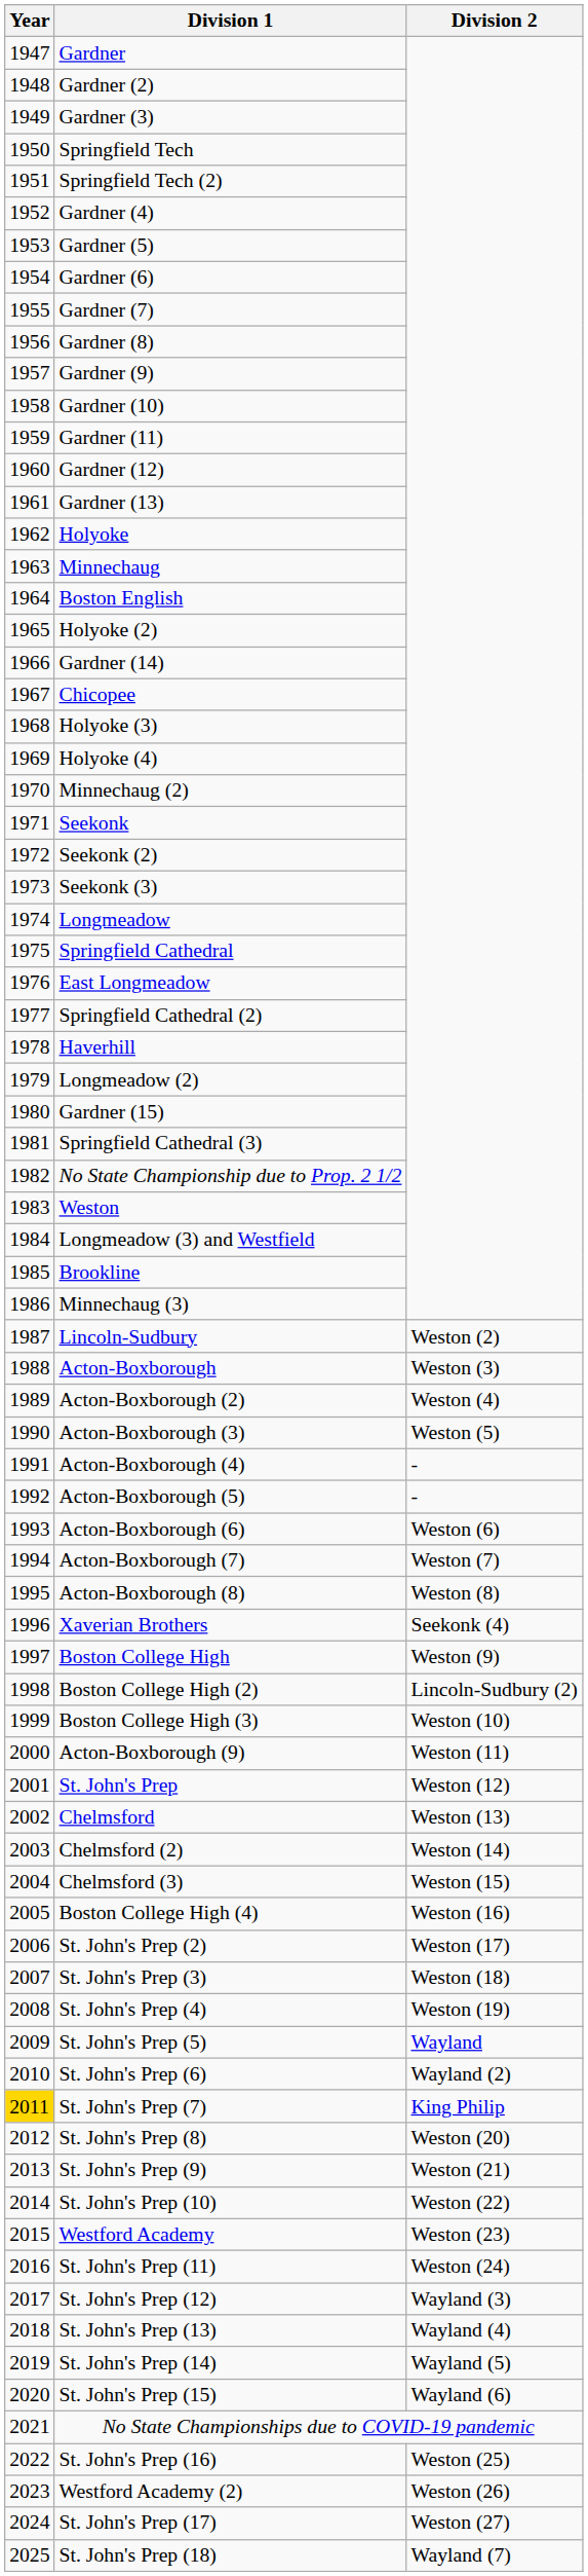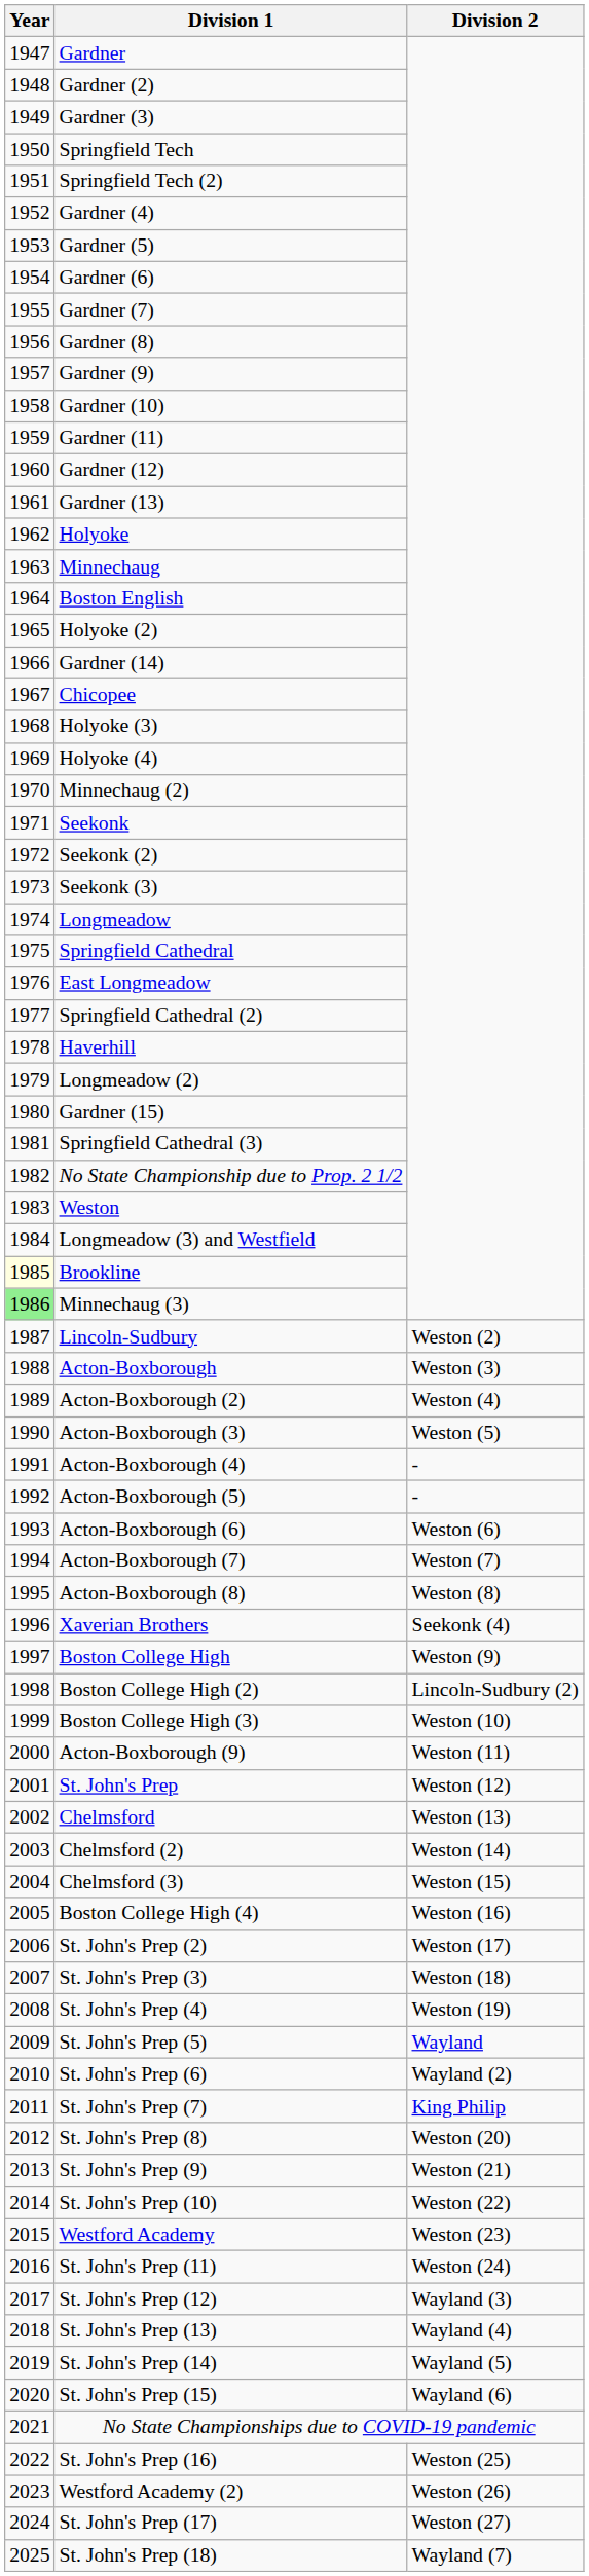Brookline | Year: no background -> lightyellow background
Minnechaug (3) | Year: no background -> lightgreen background
St. John's Prep (7) | Year: gold background -> no background
